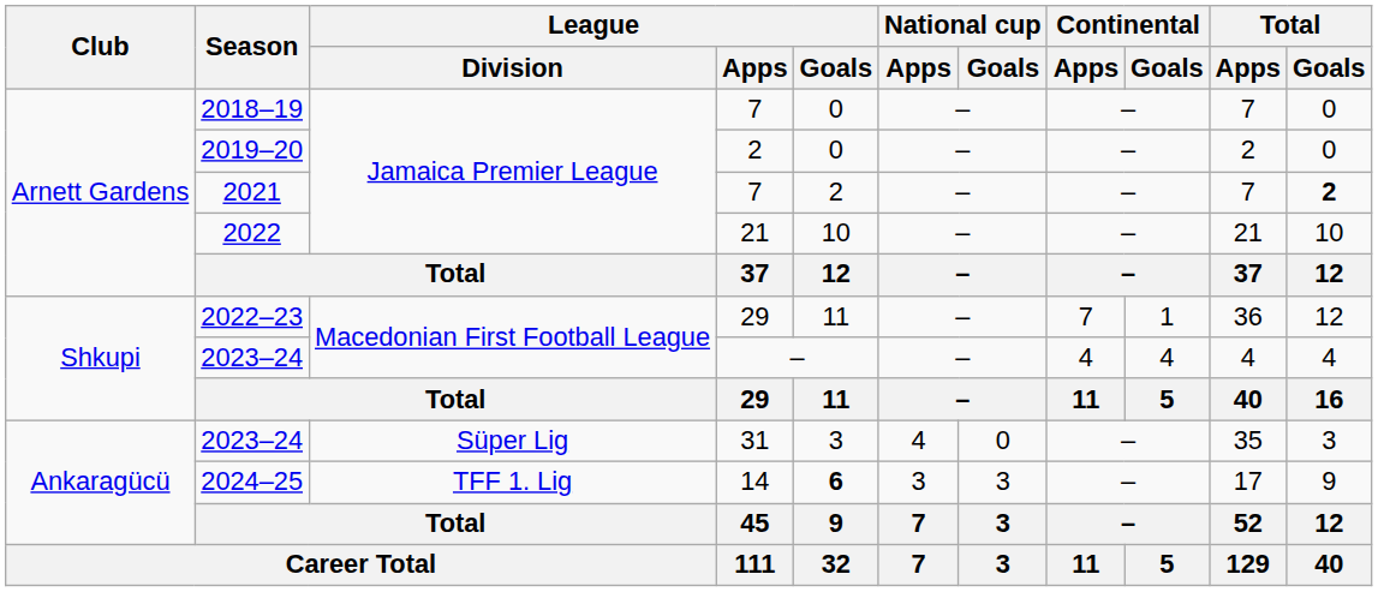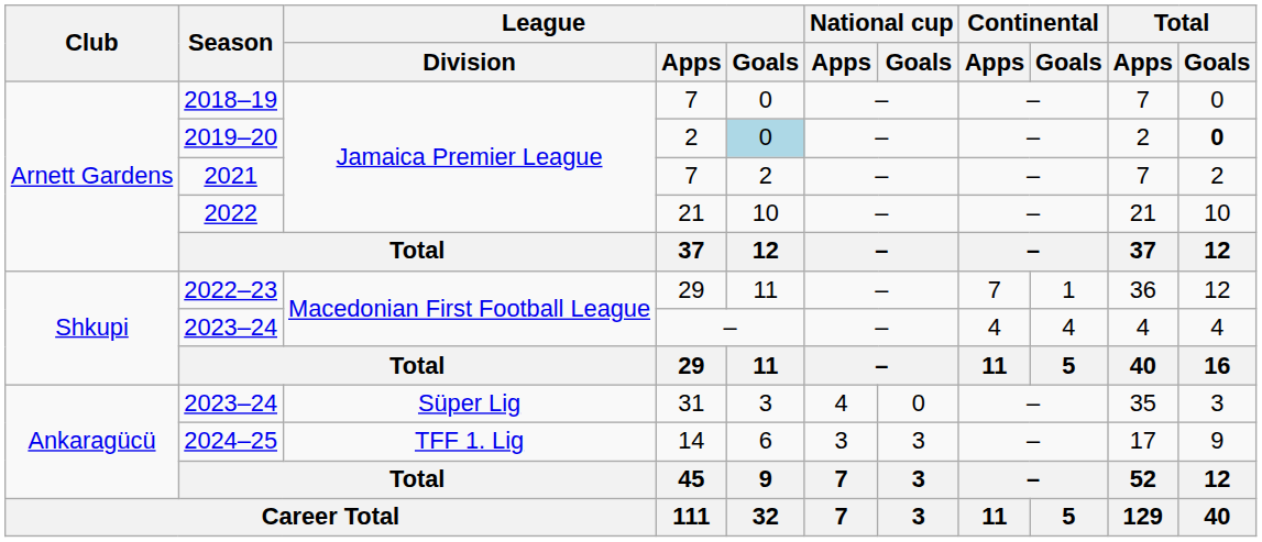2019–20 | League / Goals: no background -> lightblue background
2019–20 | Total / Goals: normal -> bold
2021 | Total / Goals: bold -> normal
2024–25 | League / Goals: bold -> normal
